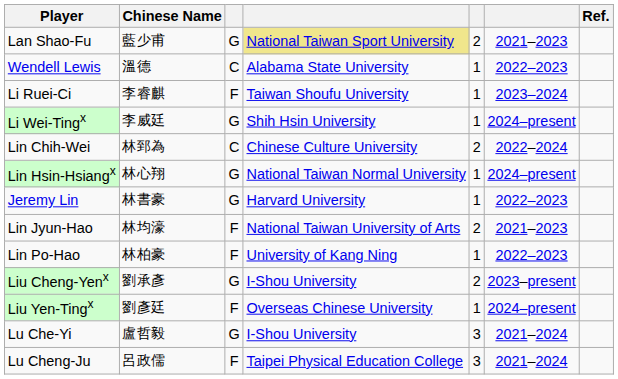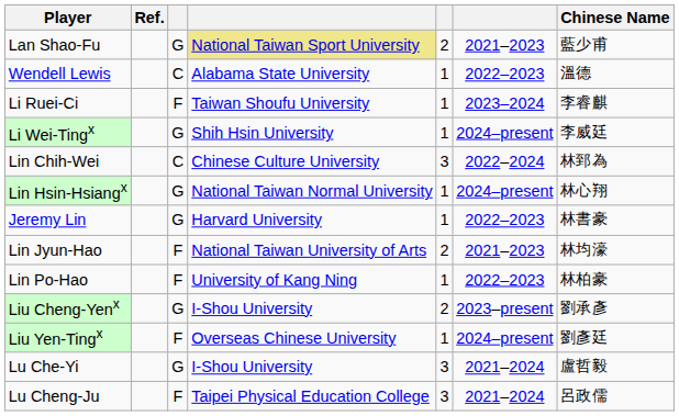columns swapped: Chinese Name <-> Ref.
Lin Chih-Wei | column 5: 2 -> 3
